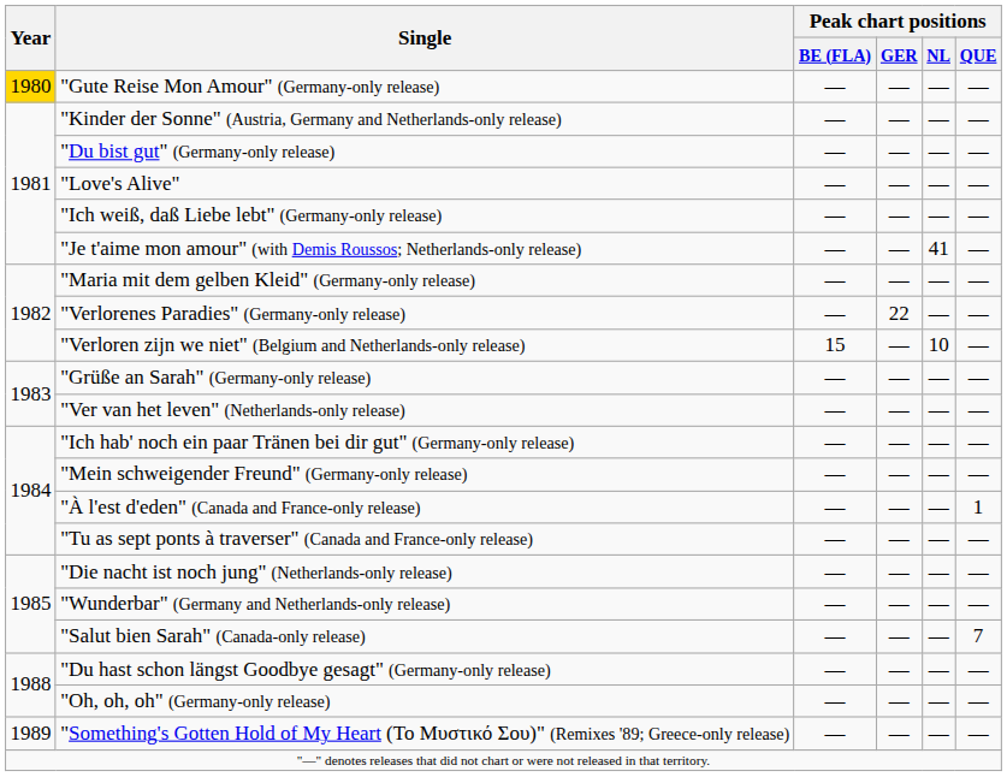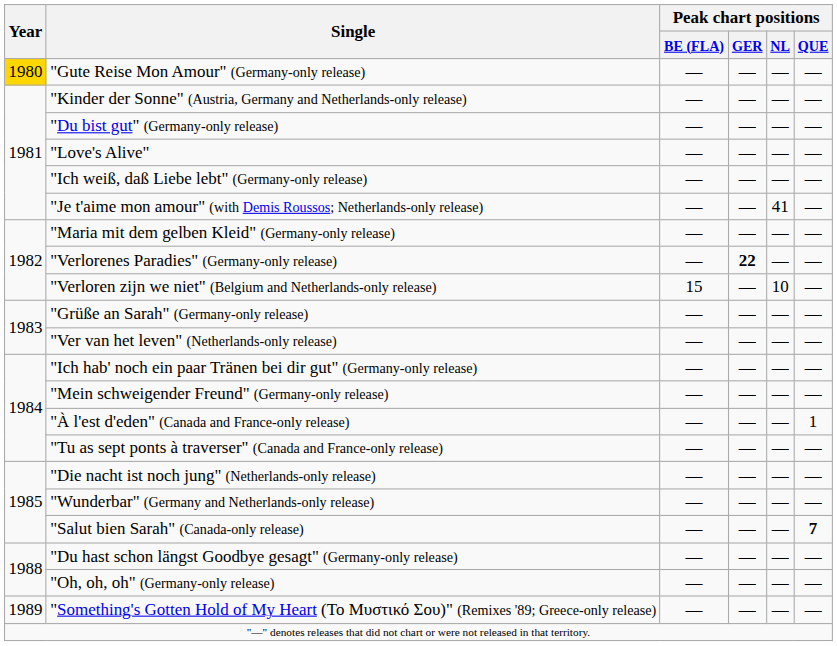"Verlorenes Paradies" (Germany-only release) | Peak chart positions / GER: normal -> bold
"Salut bien Sarah" (Canada-only release) | Peak chart positions / QUE: normal -> bold
